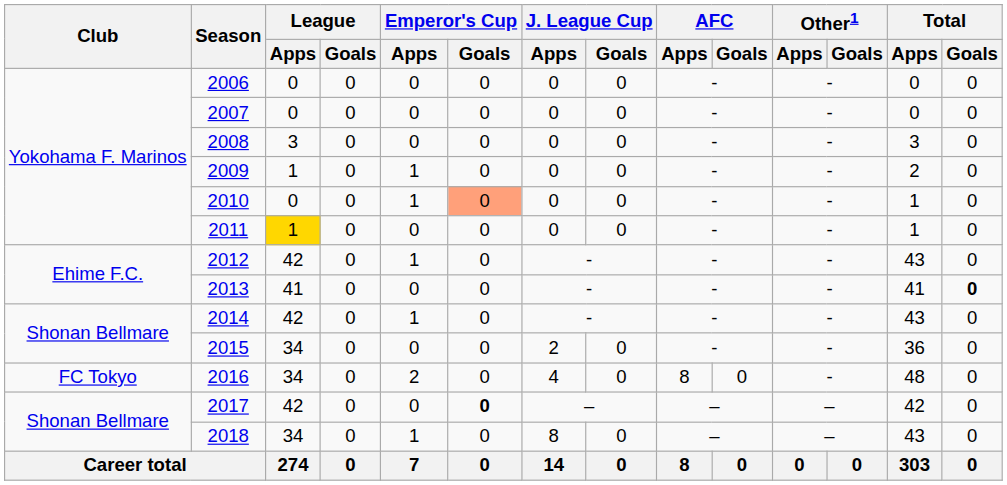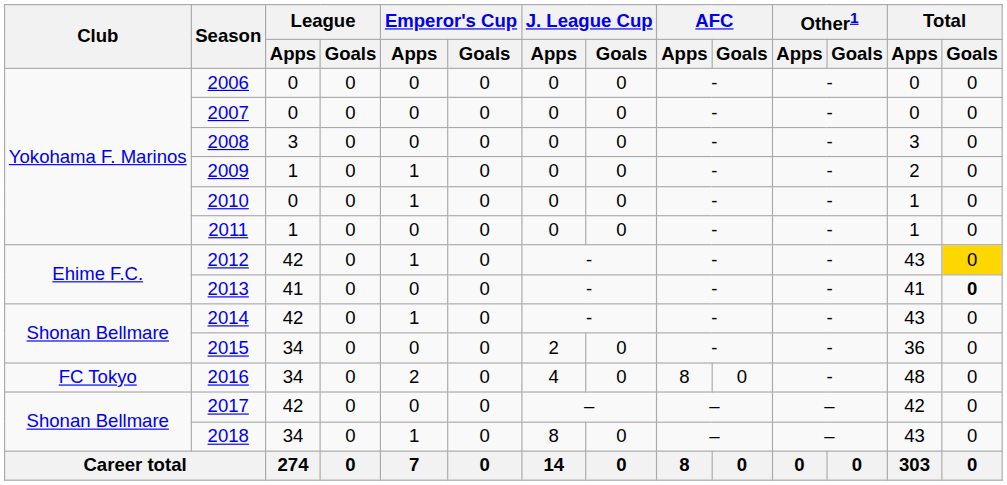2010 | Emperor's Cup / Goals: lightsalmon background -> no background
2011 | League / Apps: gold background -> no background
2012 | Total / Goals: no background -> gold background
2017 | Emperor's Cup / Goals: bold -> normal
